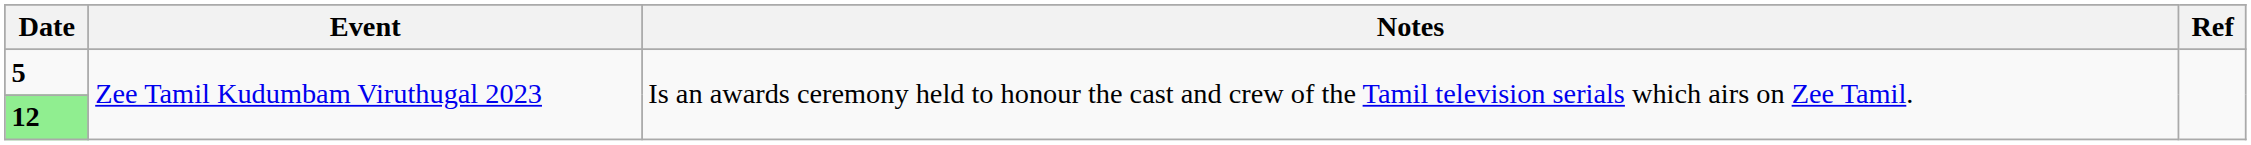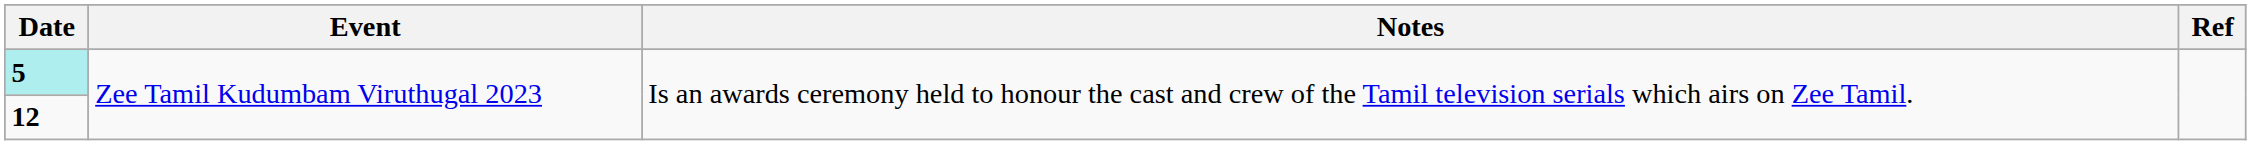5 | Date: no background -> paleturquoise background
12 | Date: lightgreen background -> no background
